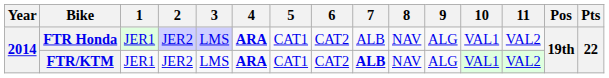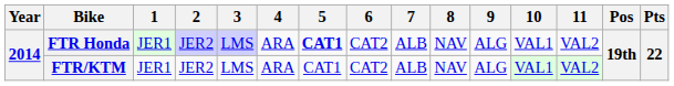FTR Honda | 4: bold -> normal
FTR Honda | 5: normal -> bold
FTR/KTM | 4: bold -> normal
FTR/KTM | 7: bold -> normal
